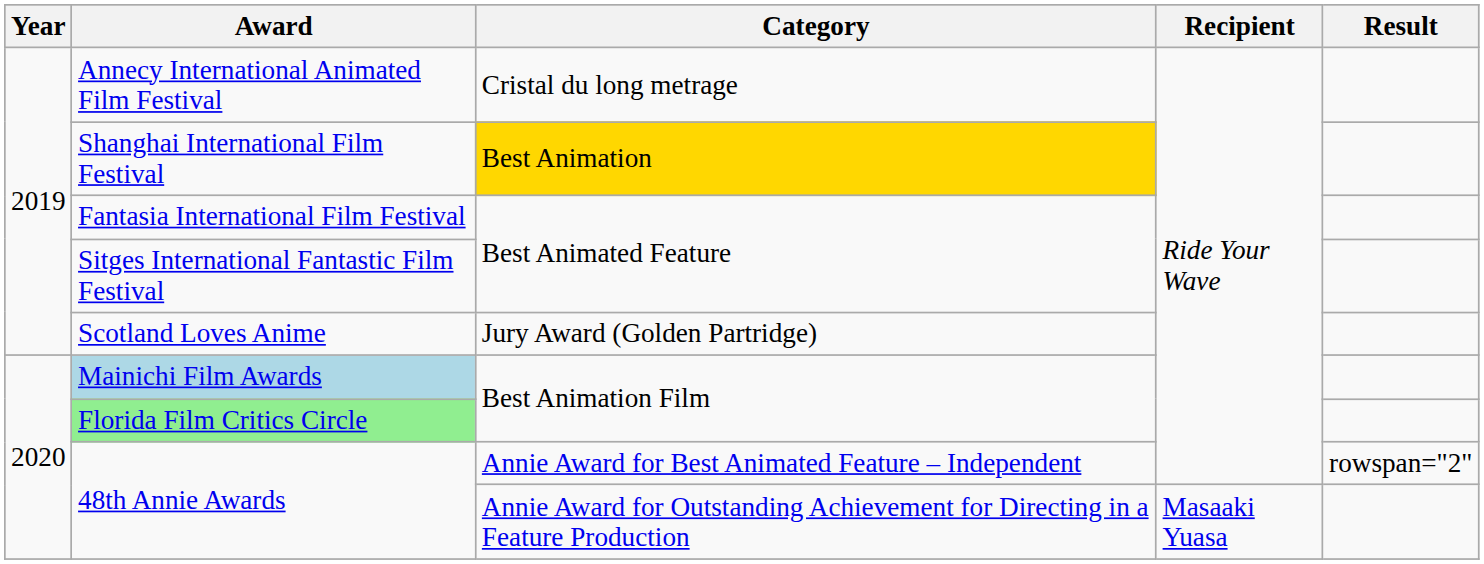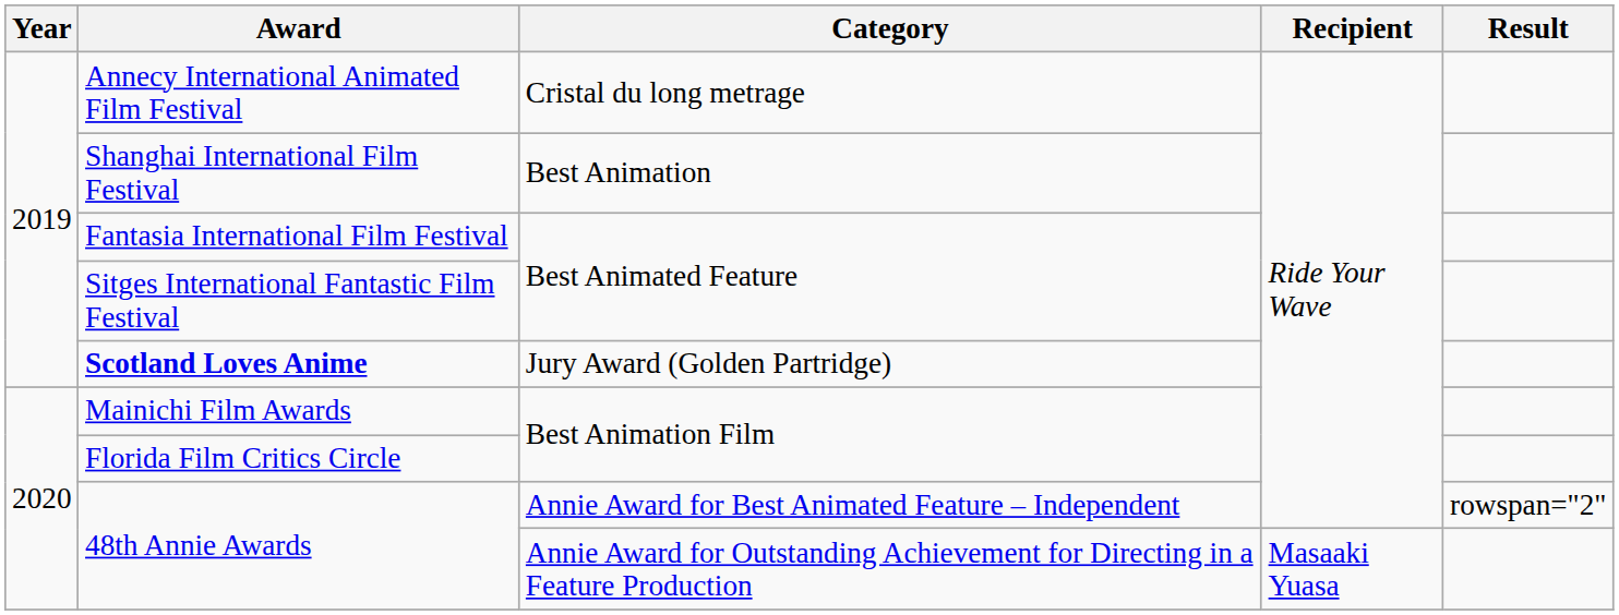Shanghai International Film Festival | Category: gold background -> no background
Scotland Loves Anime | Award: normal -> bold
Mainichi Film Awards | Award: lightblue background -> no background
Florida Film Critics Circle | Award: lightgreen background -> no background
